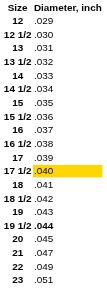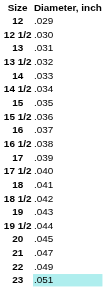17 1/2 | Diameter, inch: gold background -> no background
19 1/2 | Diameter, inch: bold -> normal
23 | Diameter, inch: no background -> paleturquoise background
